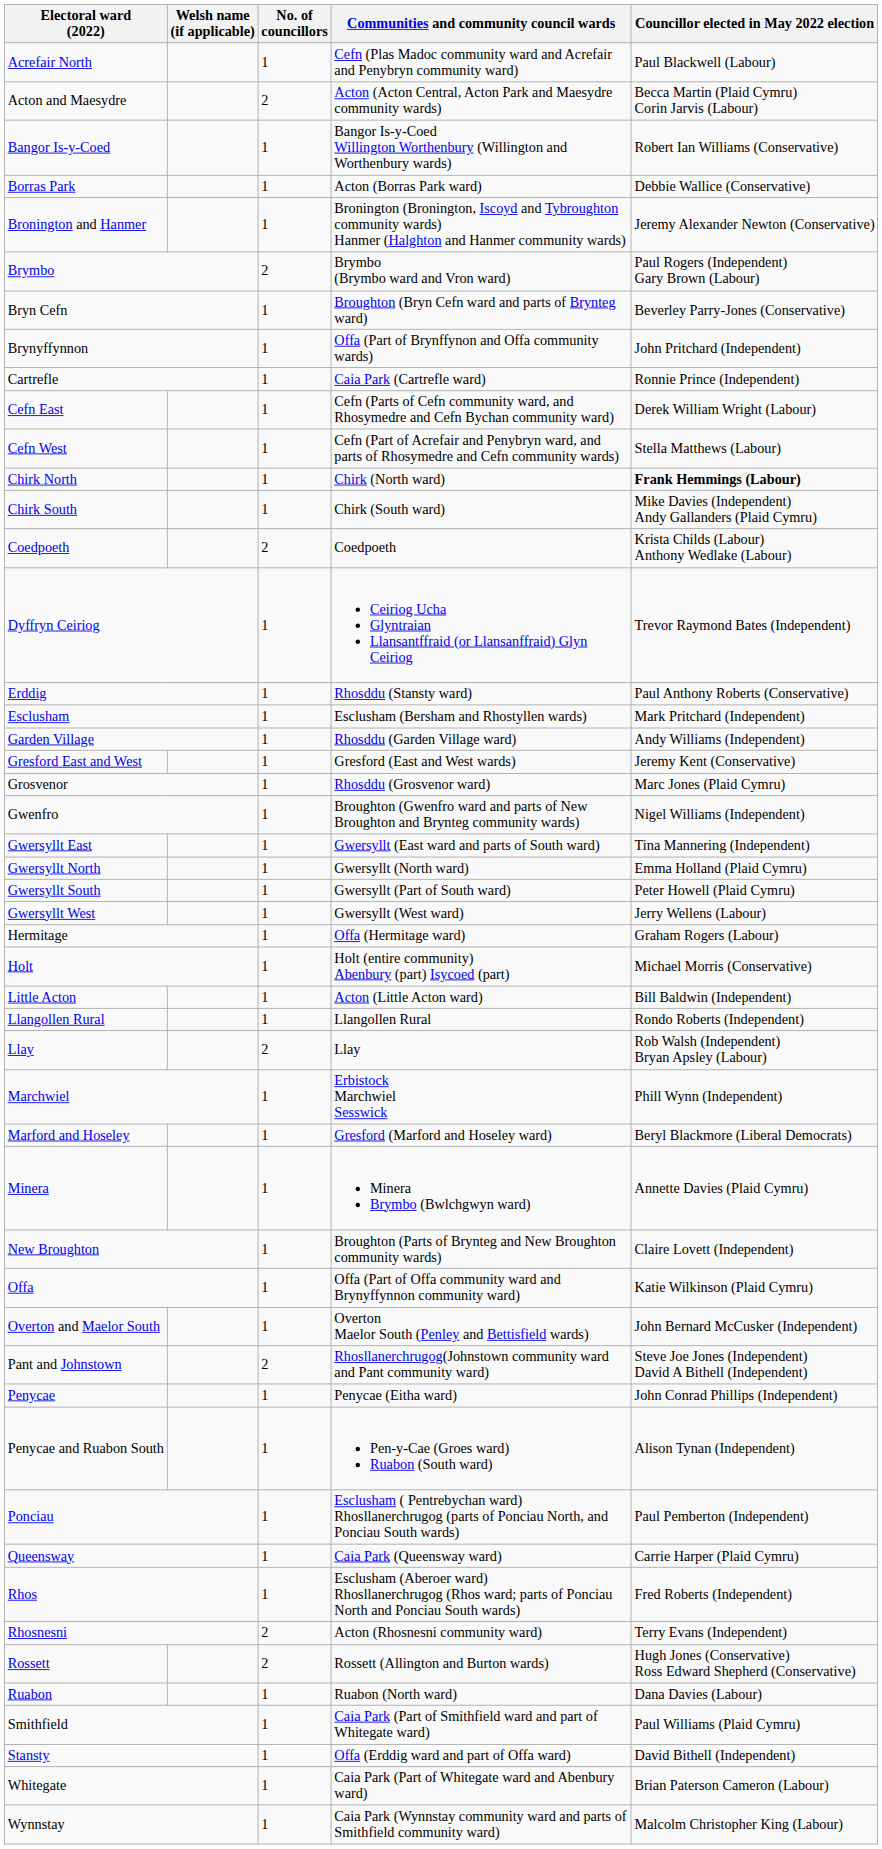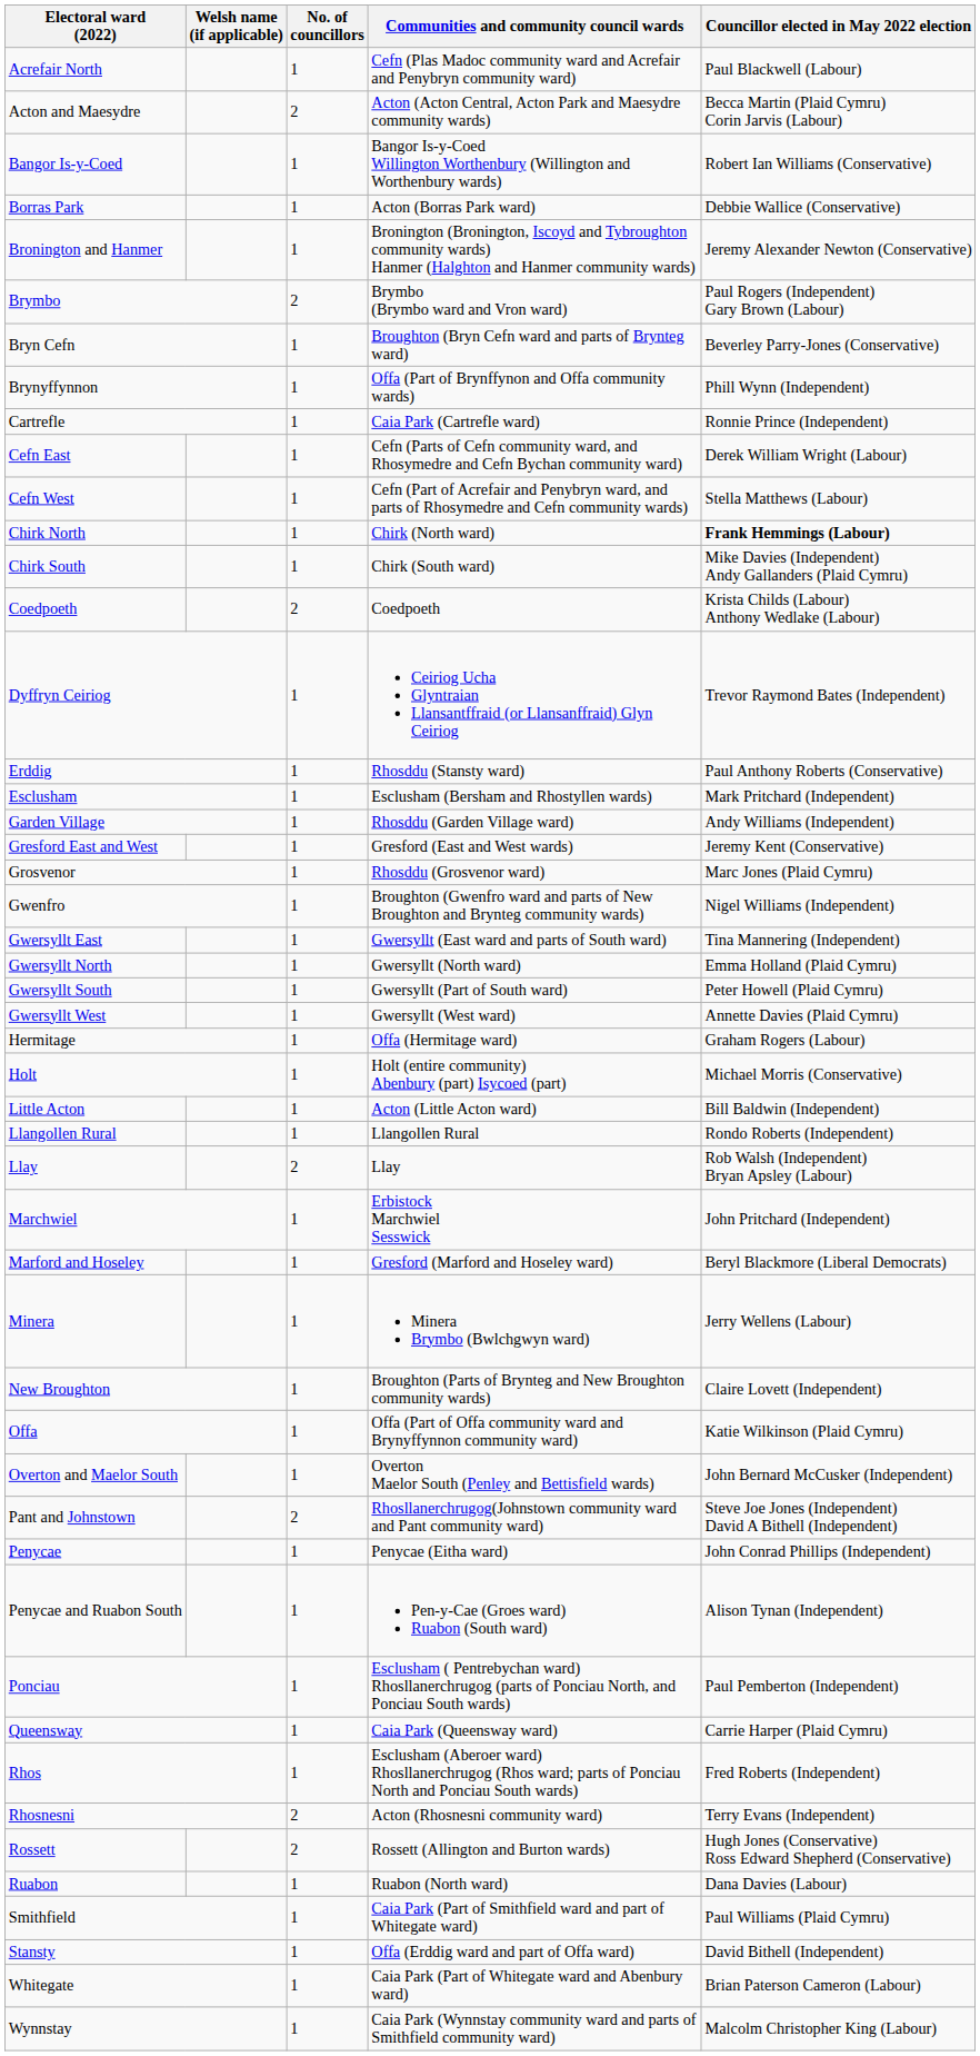Brynyffynnon | Councillor elected in May 2022 election: John Pritchard (Independent) -> Phill Wynn (Independent)
Gwersyllt West | Councillor elected in May 2022 election: Jerry Wellens (Labour) -> Annette Davies (Plaid Cymru)
Marchwiel | Councillor elected in May 2022 election: Phill Wynn (Independent) -> John Pritchard (Independent)
Minera | Councillor elected in May 2022 election: Annette Davies (Plaid Cymru) -> Jerry Wellens (Labour)
